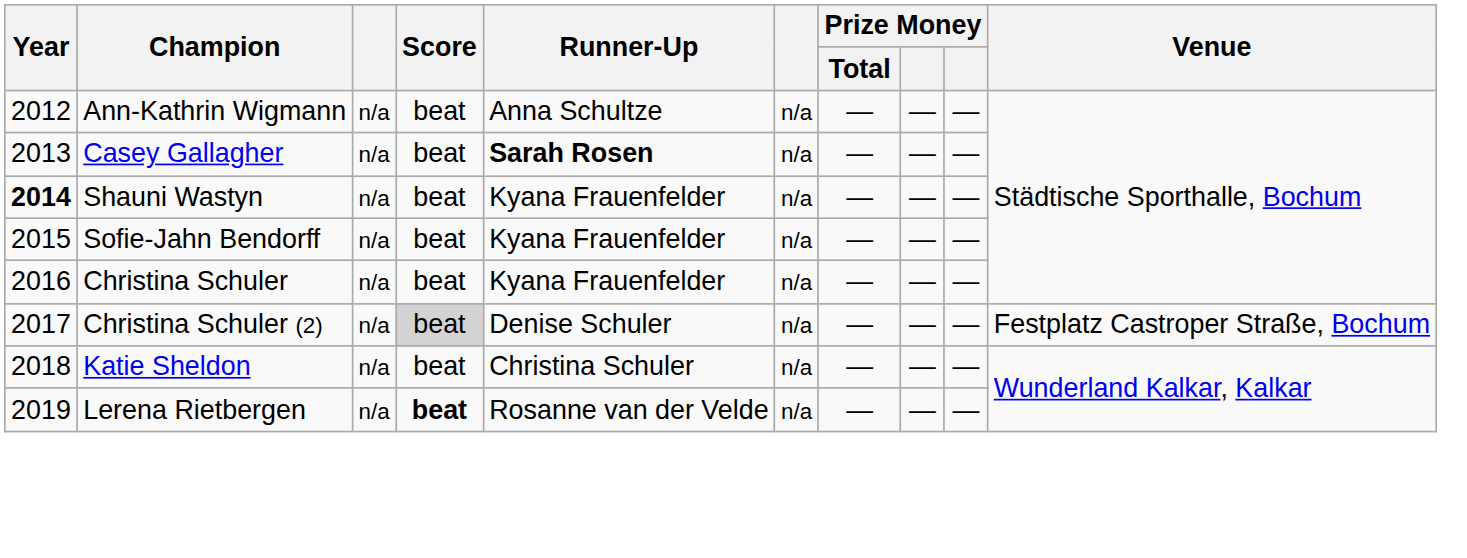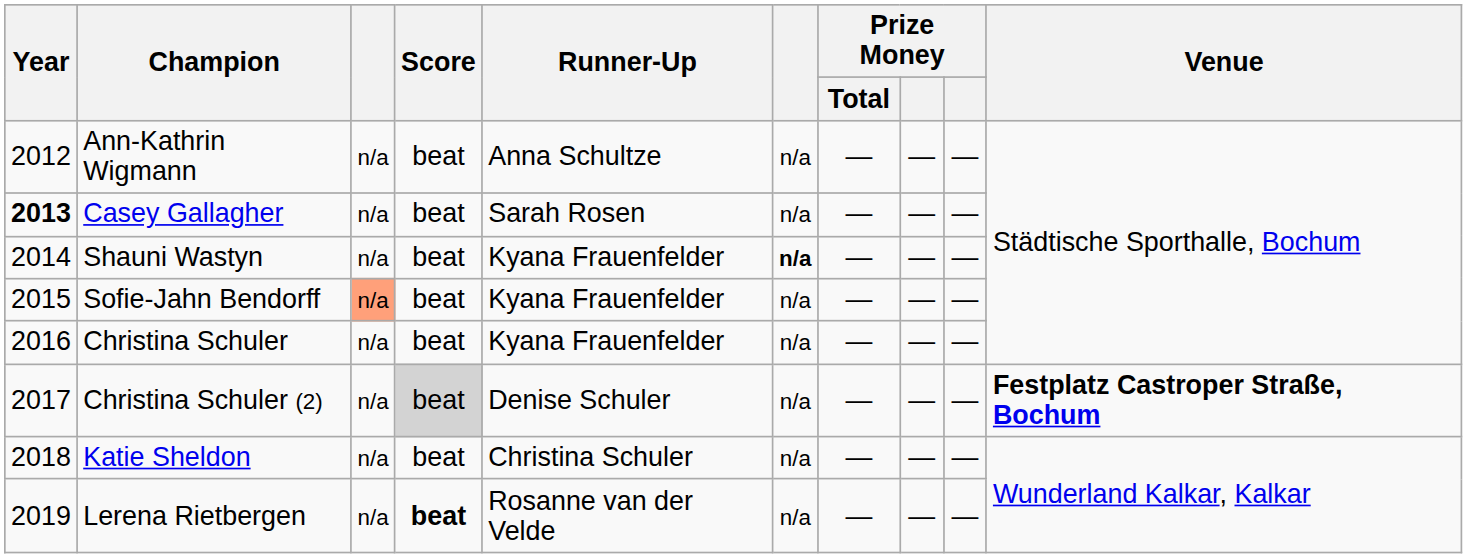Casey Gallagher | Year: normal -> bold
Casey Gallagher | Runner-Up: bold -> normal
Shauni Wastyn | Year: bold -> normal
Shauni Wastyn | column 6: normal -> bold
Sofie-Jahn Bendorff | column 3: no background -> lightsalmon background
Christina Schuler (2) | Venue: normal -> bold
